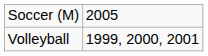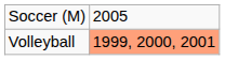Volleyball | column 2: no background -> lightsalmon background
